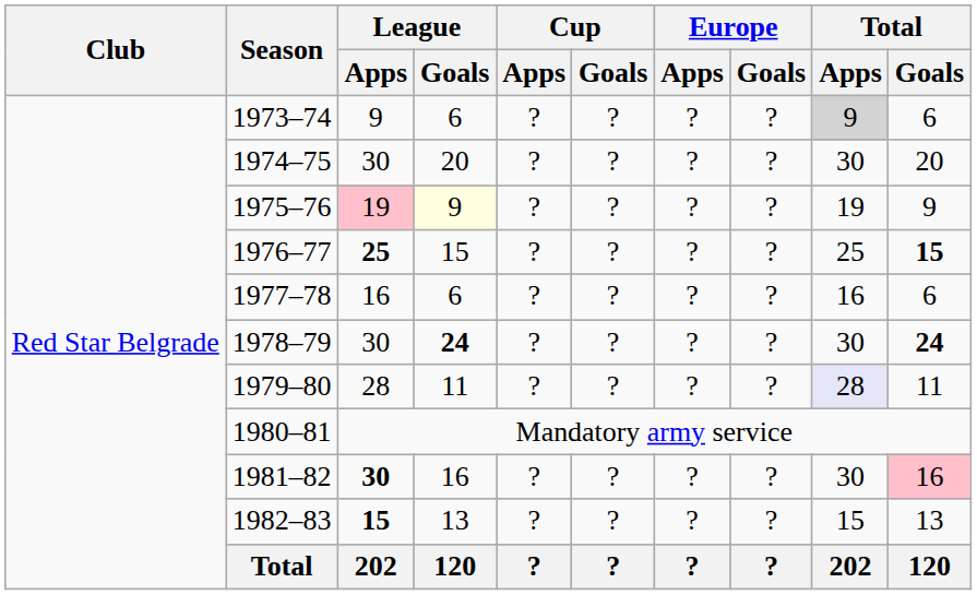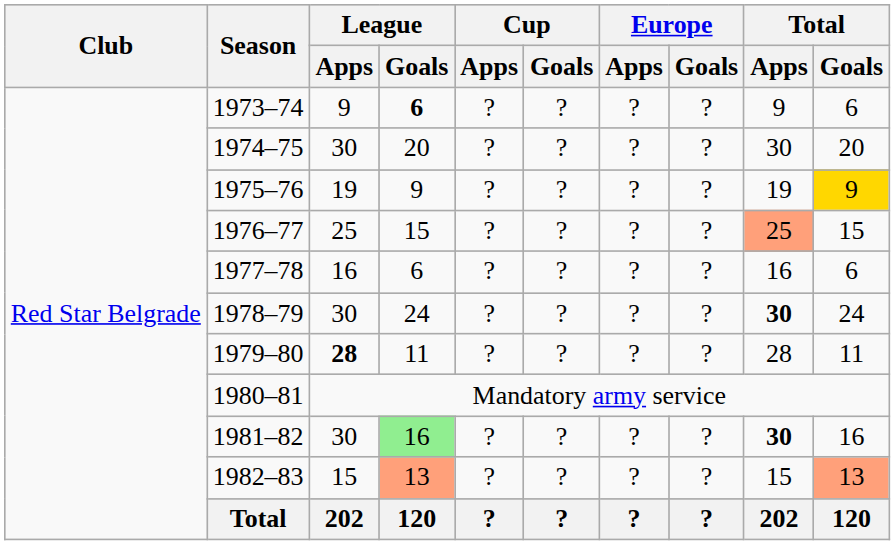1973–74 | League / Goals: normal -> bold
1973–74 | Total / Apps: lightgrey background -> no background
1975–76 | League / Apps: pink background -> no background
1975–76 | League / Goals: lightyellow background -> no background
1975–76 | Total / Goals: no background -> gold background
1976–77 | League / Apps: bold -> normal
1976–77 | Total / Apps: no background -> lightsalmon background
1976–77 | Total / Goals: bold -> normal
1978–79 | League / Goals: bold -> normal
1978–79 | Total / Apps: normal -> bold
1978–79 | Total / Goals: bold -> normal
1979–80 | League / Apps: normal -> bold
1979–80 | Total / Apps: lavender background -> no background
1981–82 | League / Apps: bold -> normal
1981–82 | League / Goals: no background -> lightgreen background
1981–82 | Total / Apps: normal -> bold
1981–82 | Total / Goals: pink background -> no background
1982–83 | League / Apps: bold -> normal
1982–83 | League / Goals: no background -> lightsalmon background
1982–83 | Total / Goals: no background -> lightsalmon background
